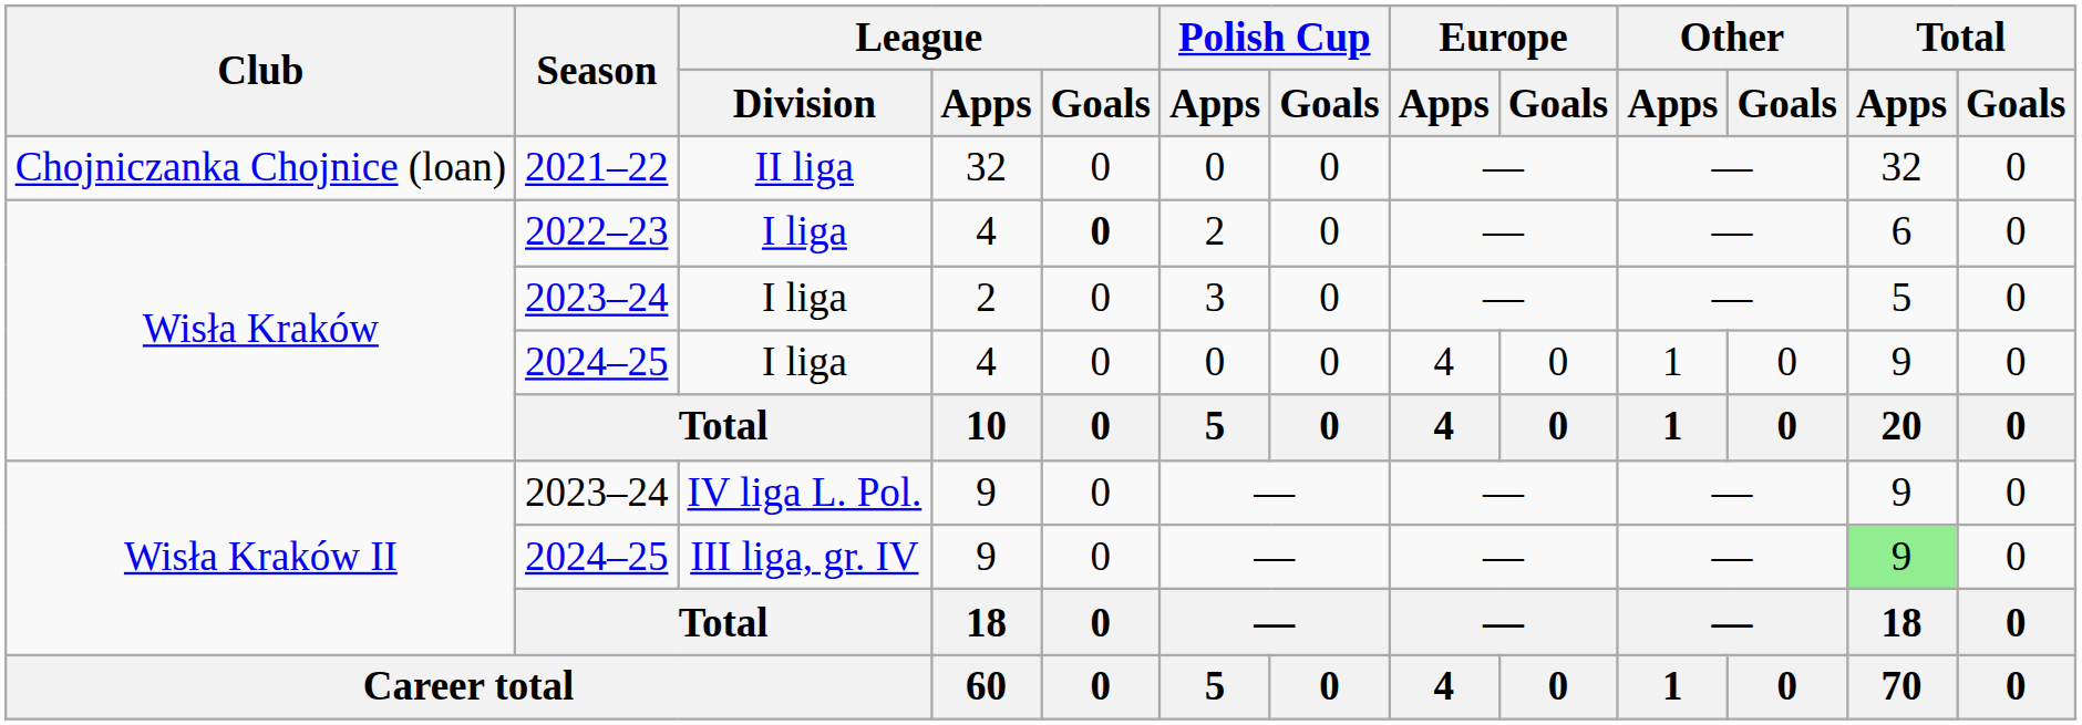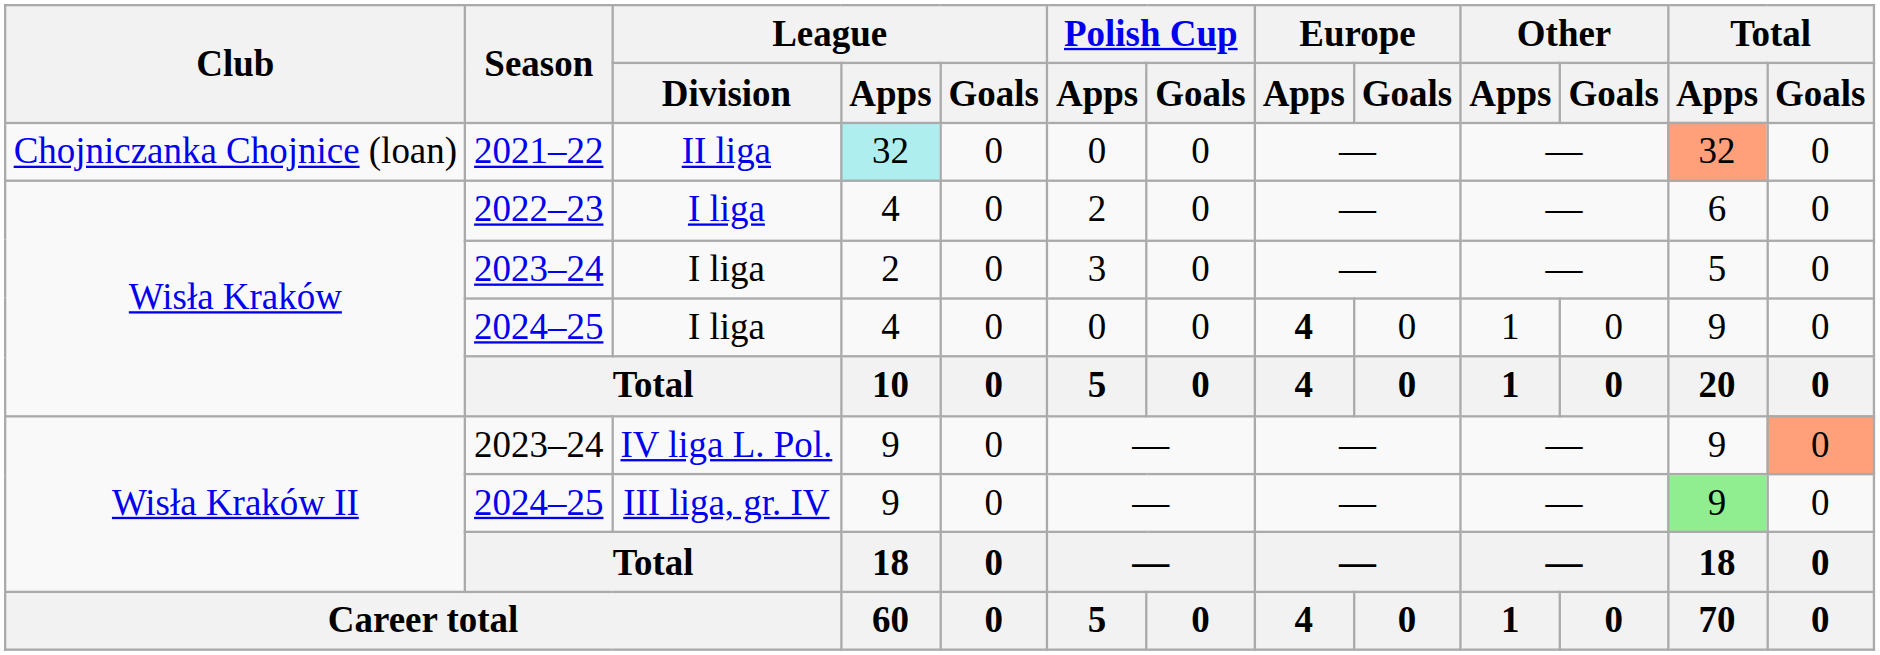2021–22 | League / Apps: no background -> paleturquoise background
2021–22 | Total / Apps: no background -> lightsalmon background
2022–23 | League / Goals: bold -> normal
2024–25 / I liga | Europe / Apps: normal -> bold
2023–24 / IV liga L. Pol. | Total / Goals: no background -> lightsalmon background
